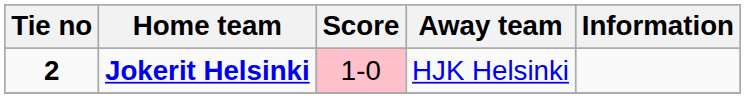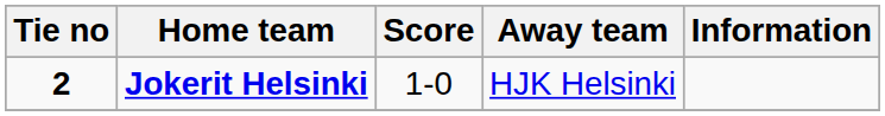Jokerit Helsinki | Score: pink background -> no background
